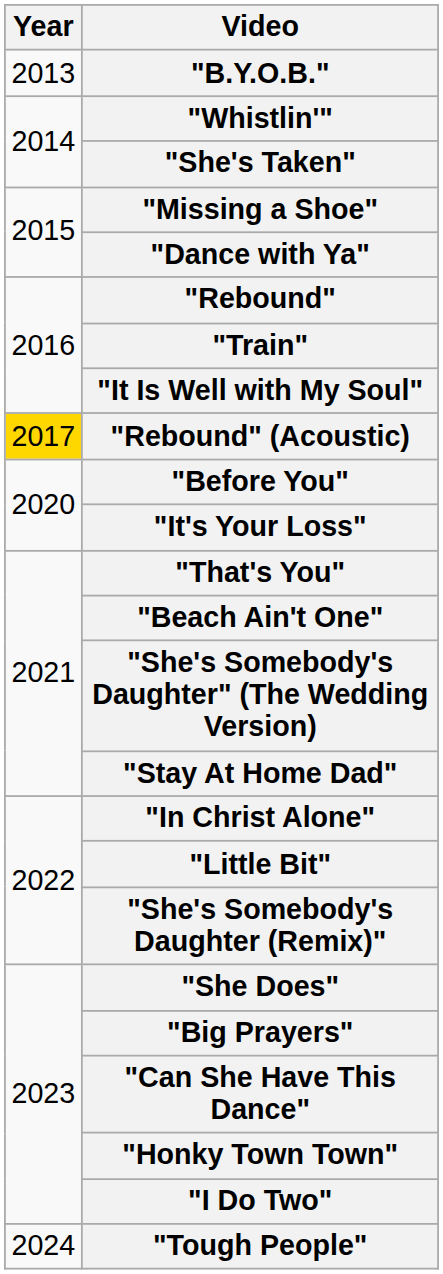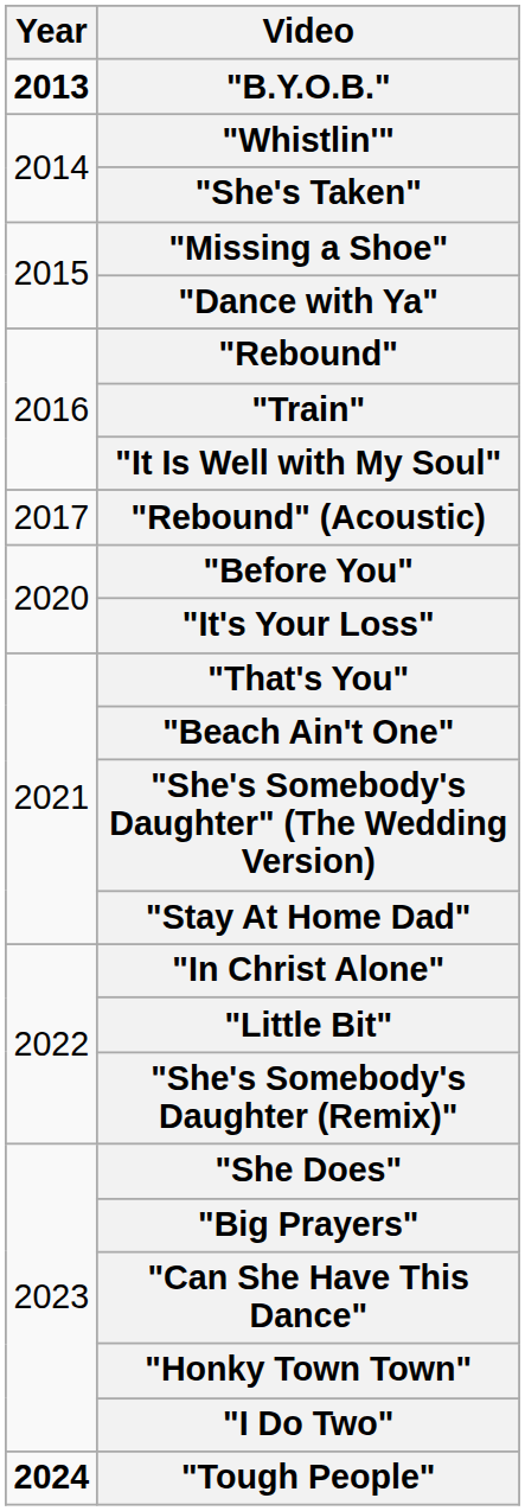"B.Y.O.B." | Year: normal -> bold
"Rebound" (Acoustic) | Year: gold background -> no background
"Tough People" | Year: normal -> bold
